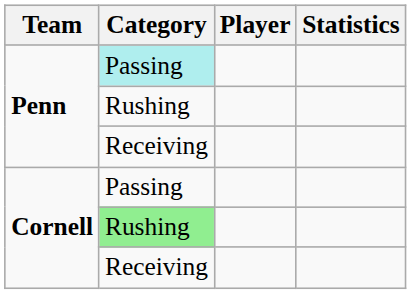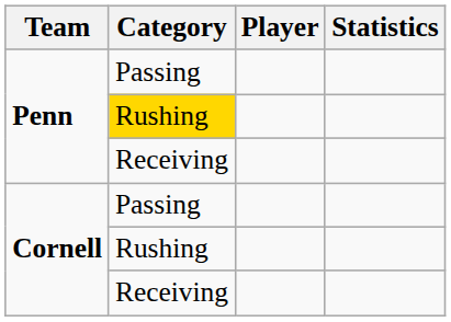Penn / Passing | Category: paleturquoise background -> no background
Penn / Rushing | Category: no background -> gold background
Cornell / Rushing | Category: lightgreen background -> no background
